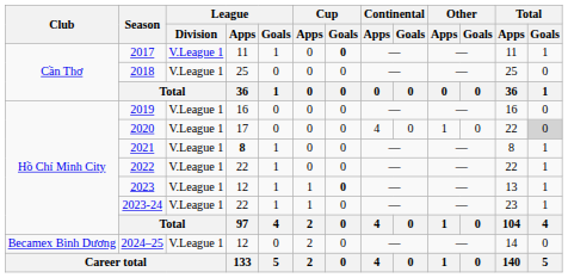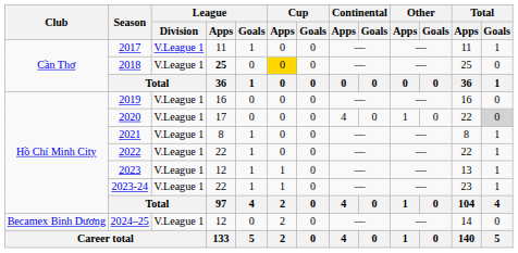2017 | Cup / Goals: bold -> normal
2018 | League / Apps: normal -> bold
2018 | Cup / Apps: no background -> gold background
2021 | League / Apps: bold -> normal
2023 | Cup / Goals: bold -> normal
